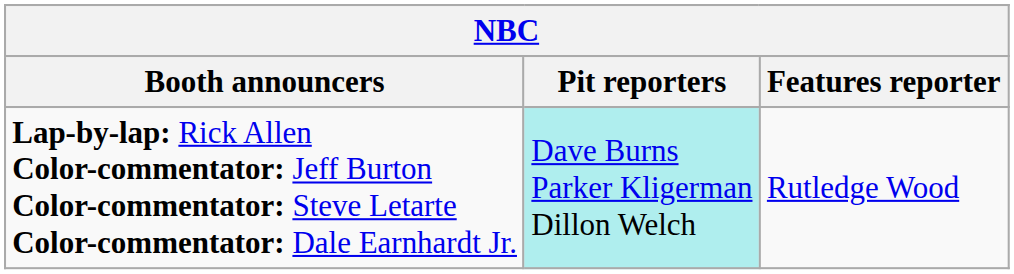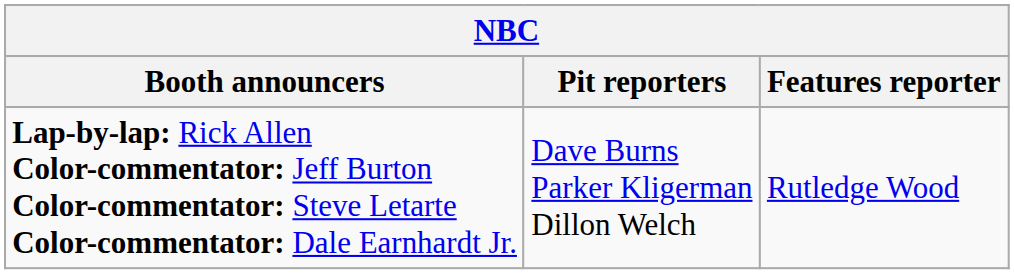row 3 | Pit reporters: paleturquoise background -> no background
